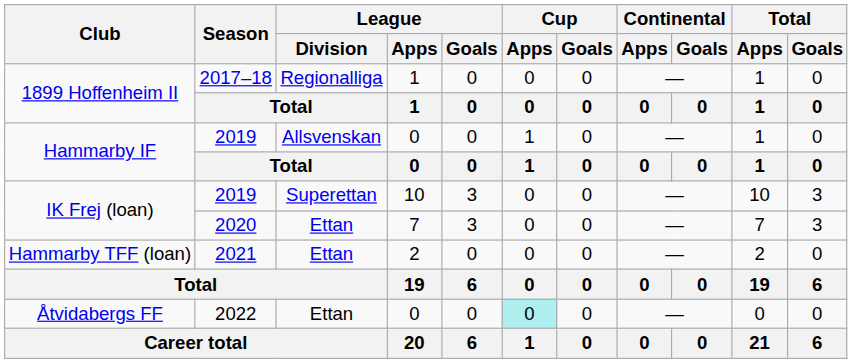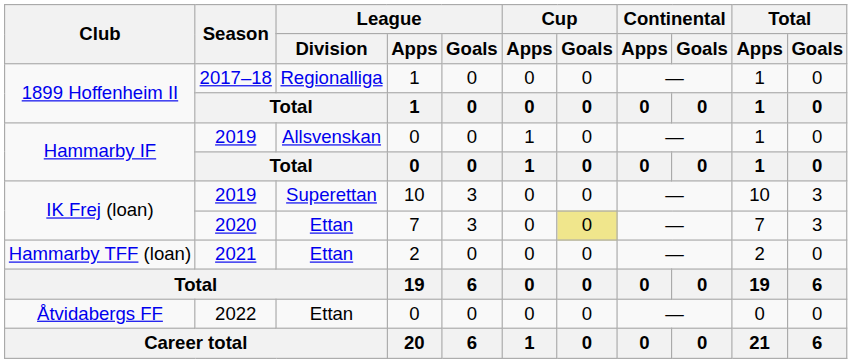IK Frej (loan) / 2020 | Cup / Goals: no background -> khaki background
Åtvidabergs FF | Cup / Apps: paleturquoise background -> no background
